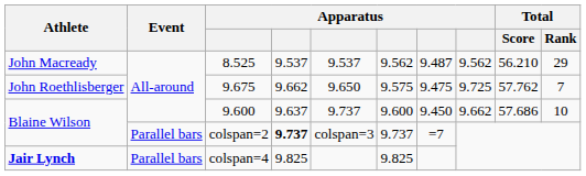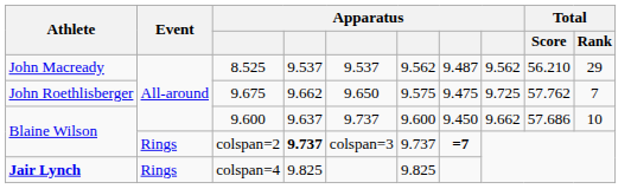colspan=2 | Event: Parallel bars -> Rings
colspan=2 | column 7: normal -> bold
colspan=4 | Event: Parallel bars -> Rings
